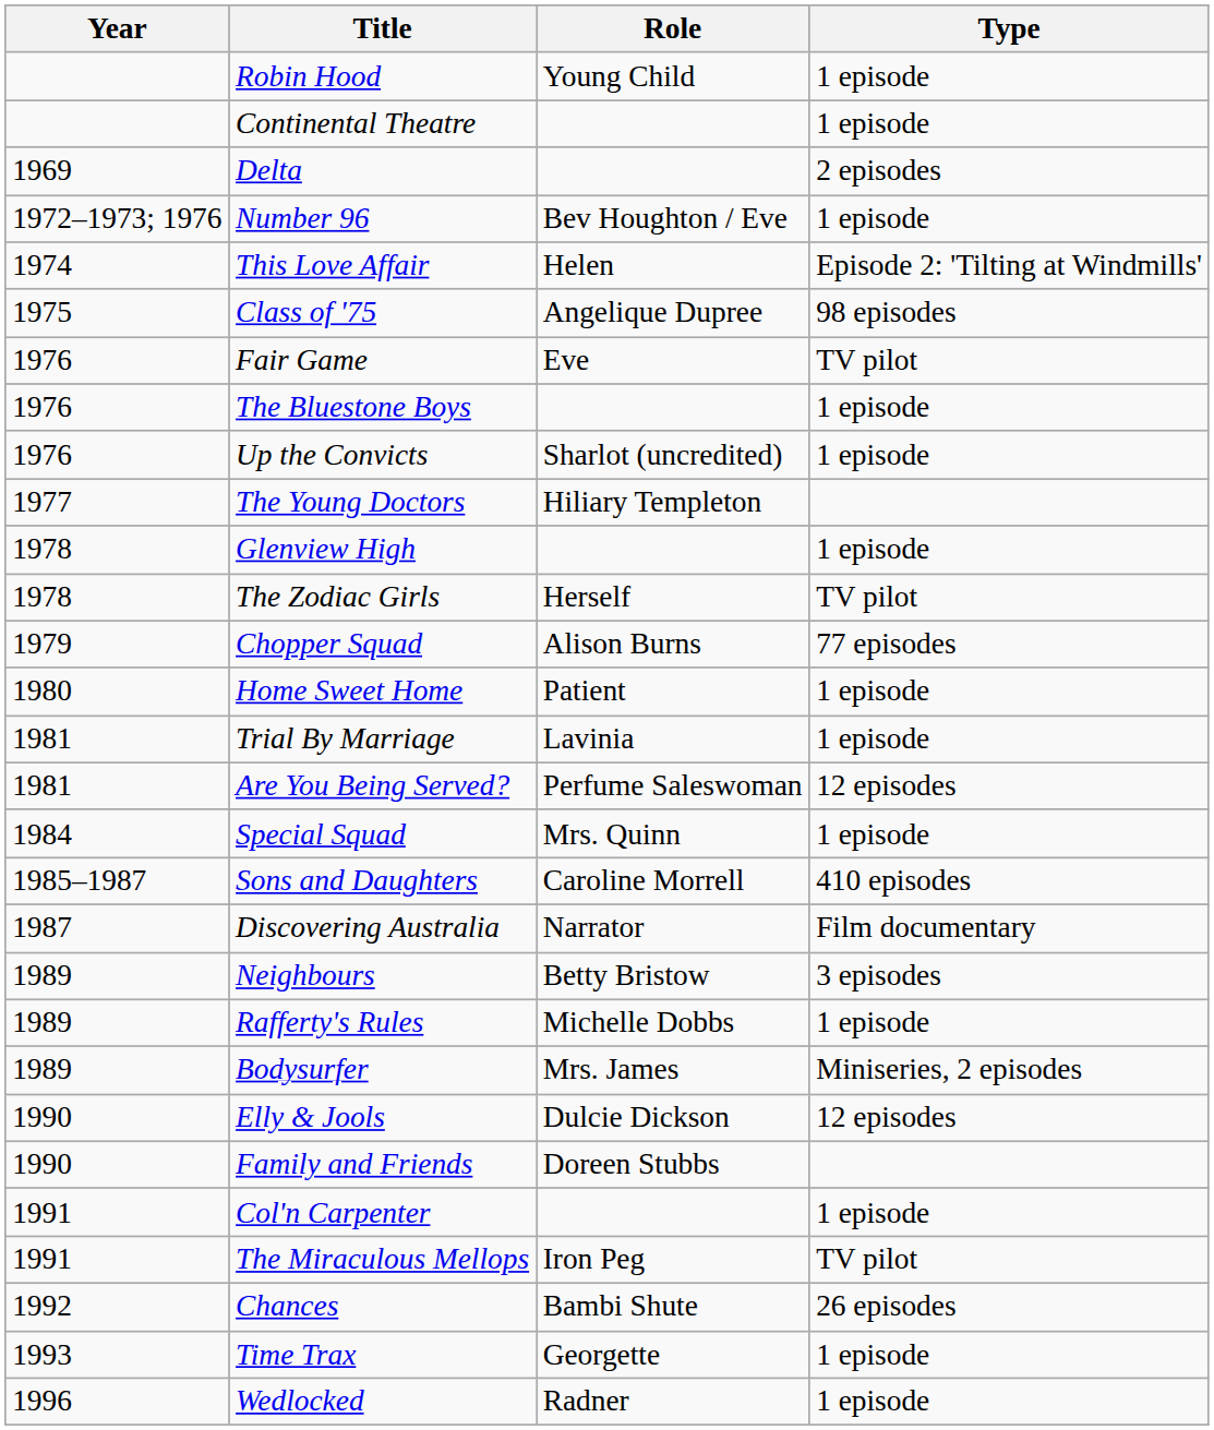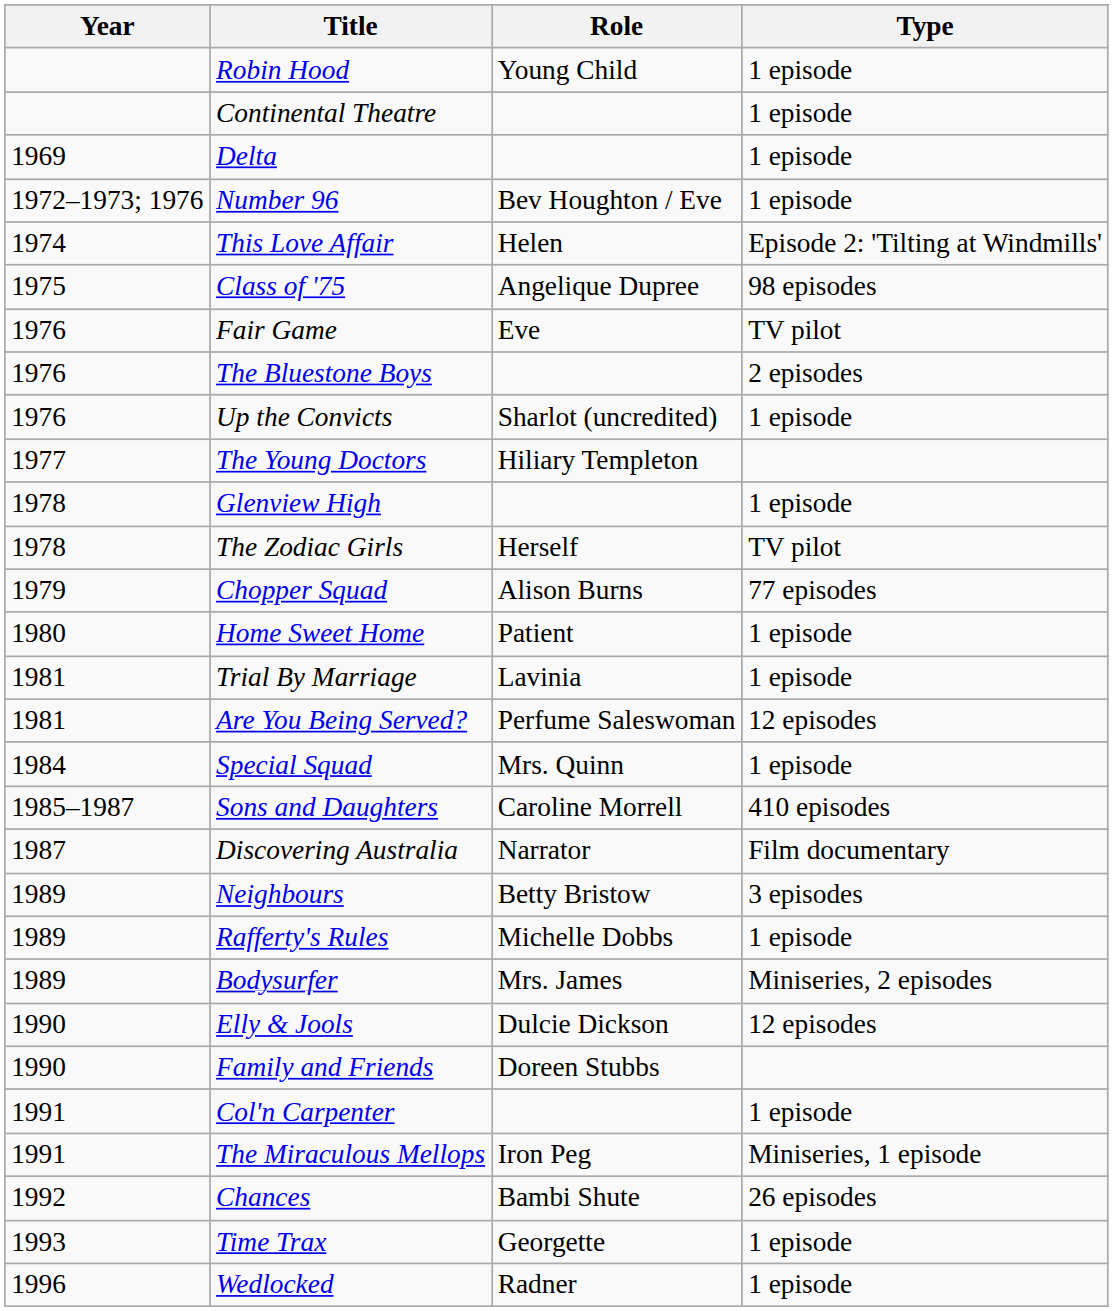Delta | Type: 2 episodes -> 1 episode
The Bluestone Boys | Type: 1 episode -> 2 episodes
The Miraculous Mellops | Type: TV pilot -> Miniseries, 1 episode
